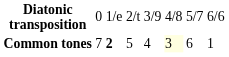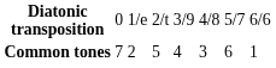Common tones | column 3: bold -> normal
Common tones | column 6: lightyellow background -> no background
